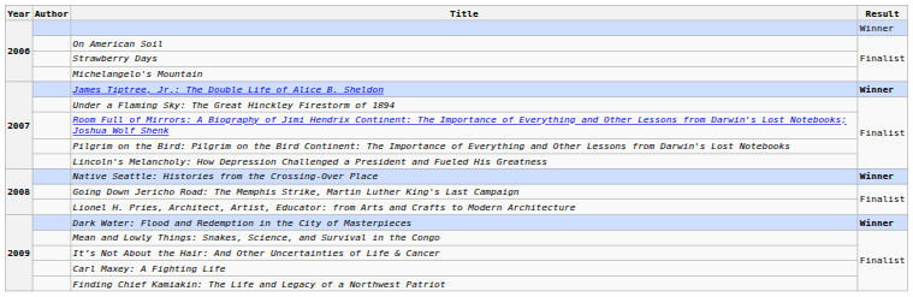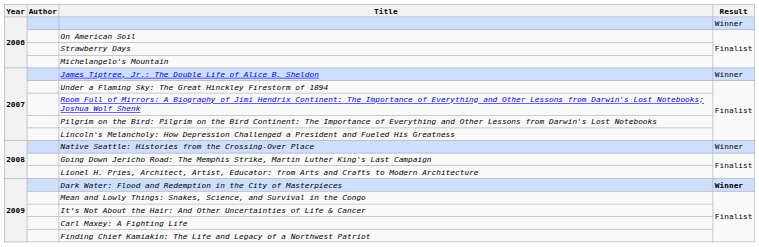James Tiptree, Jr.: The Double Life of Alice B. Sheldon | Result: bold -> normal
Native Seattle: Histories from the Crossing-Over Place | Result: bold -> normal
